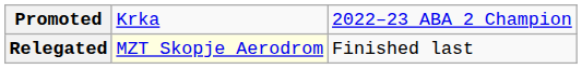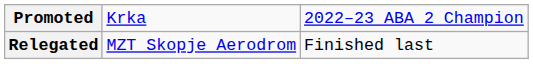Relegated | column 2: lightyellow background -> no background
